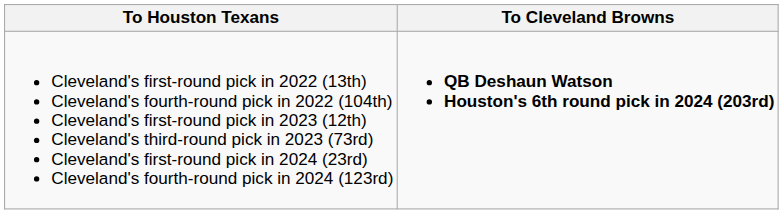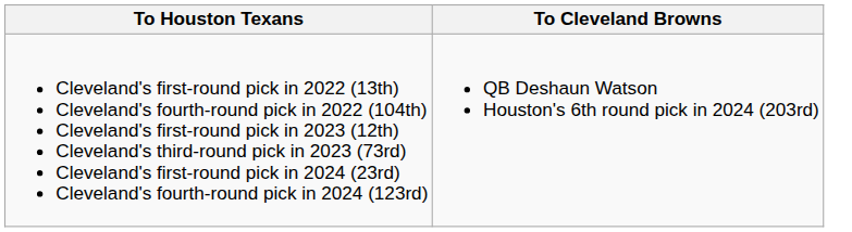row 2 | To Cleveland Browns: bold -> normal
